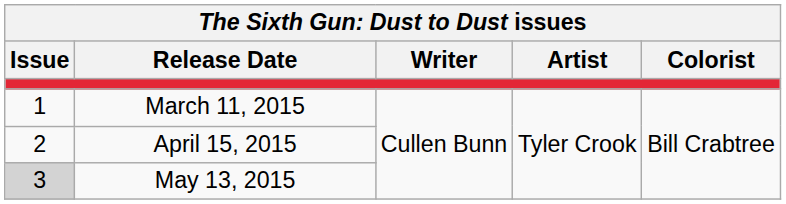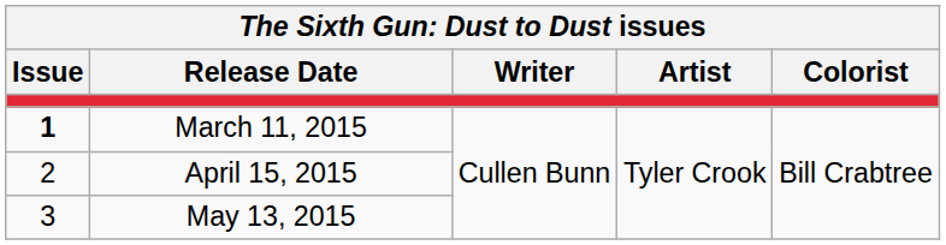March 11, 2015 | Issue: normal -> bold
May 13, 2015 | Issue: lightgrey background -> no background
